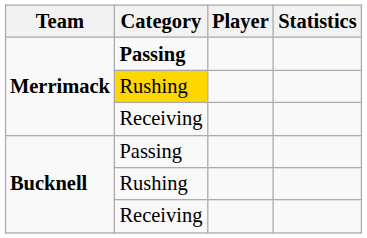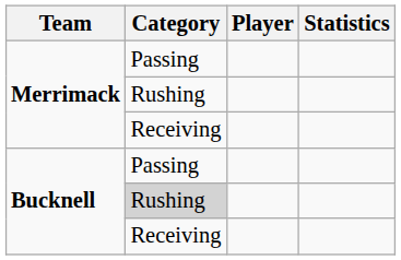Merrimack / Passing | Category: bold -> normal
Merrimack / Rushing | Category: gold background -> no background
Bucknell / Rushing | Category: no background -> lightgrey background
